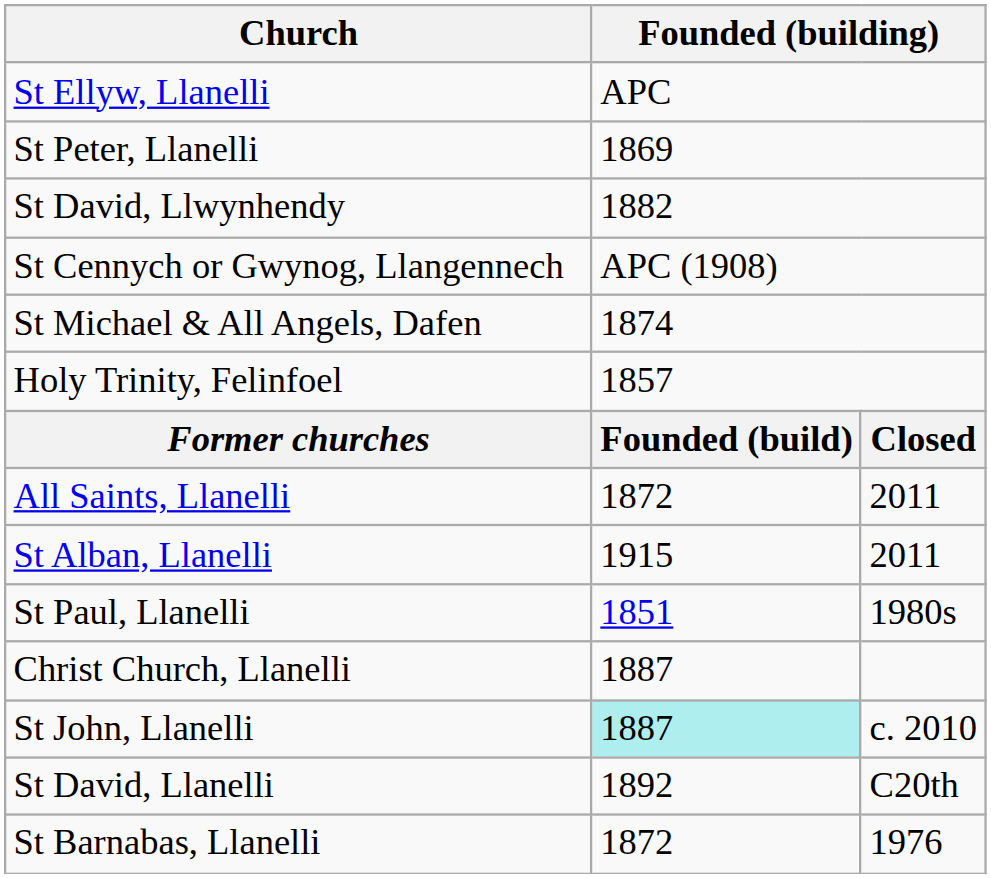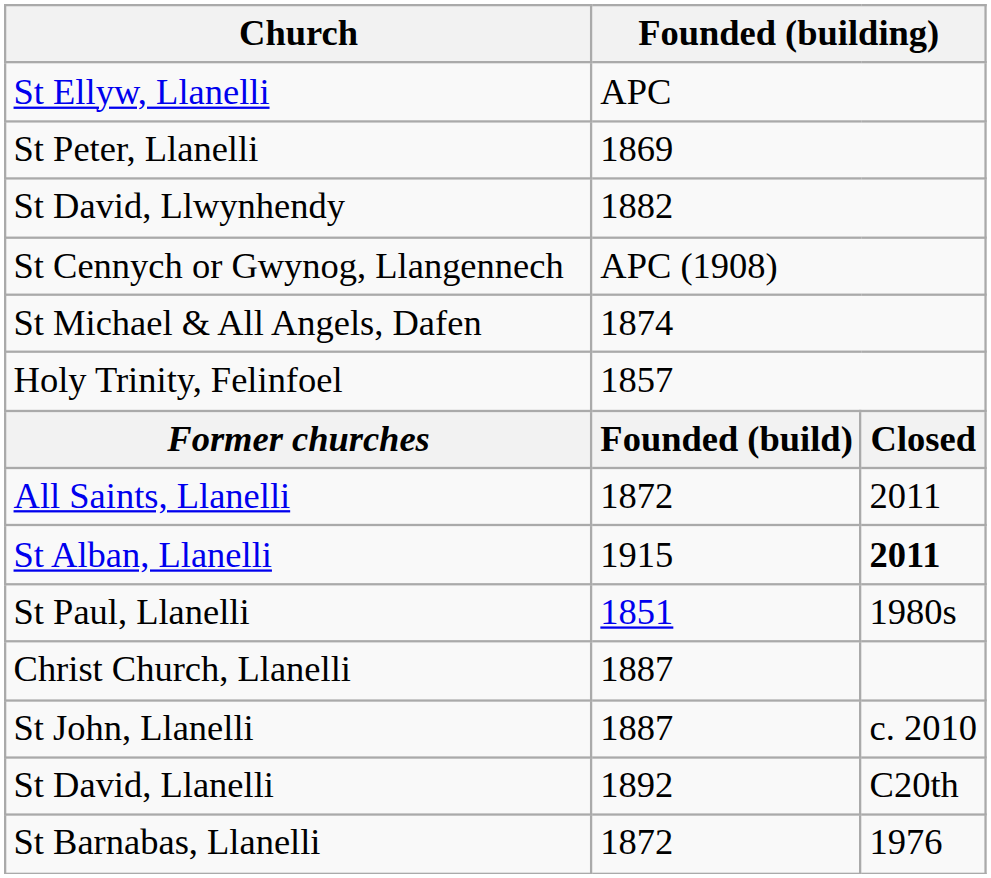St Alban, Llanelli | column 3: normal -> bold
St John, Llanelli | column 2: paleturquoise background -> no background
